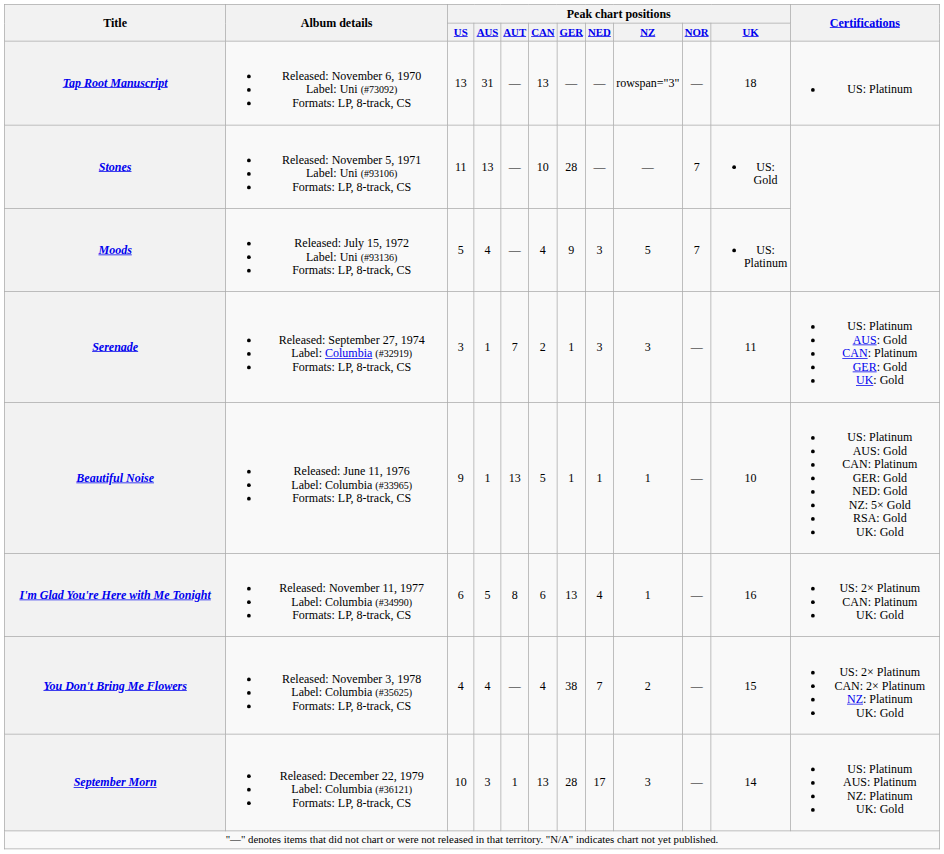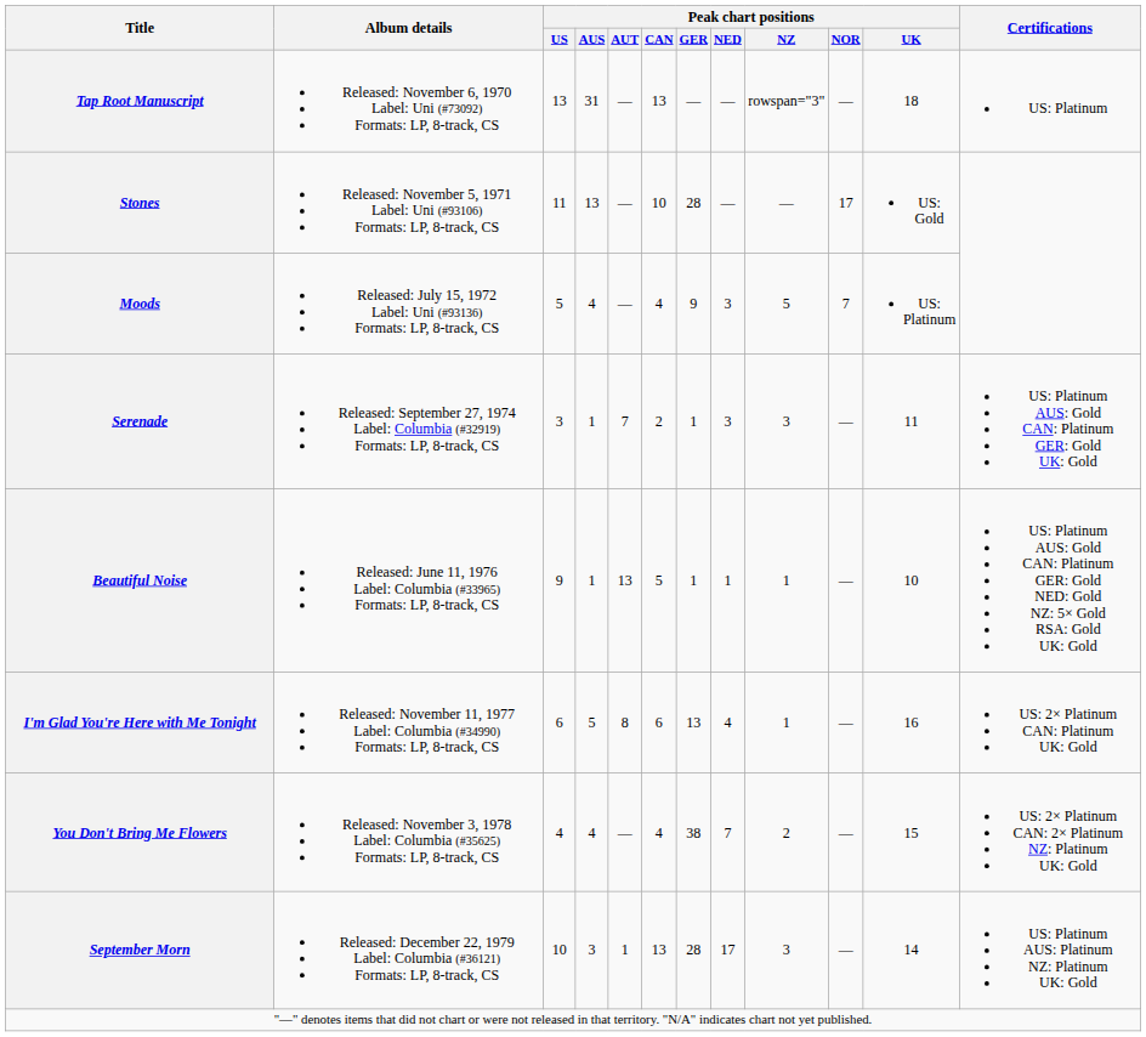Stones | Peak chart positions / NOR: 7 -> 17
